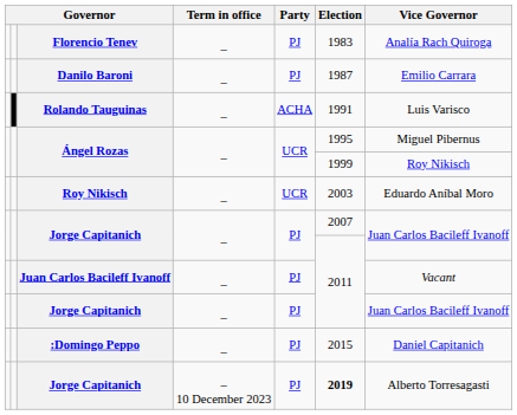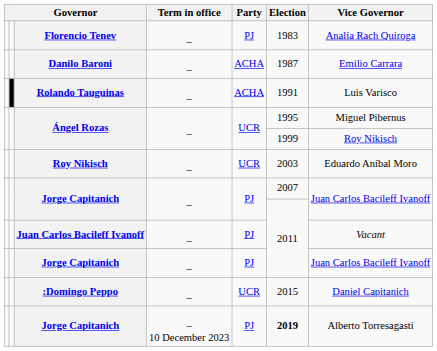Danilo Baroni | Party: PJ -> ACHA
:Domingo Peppo | Party: PJ -> UCR
